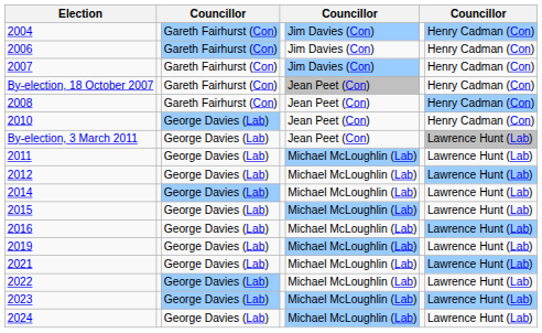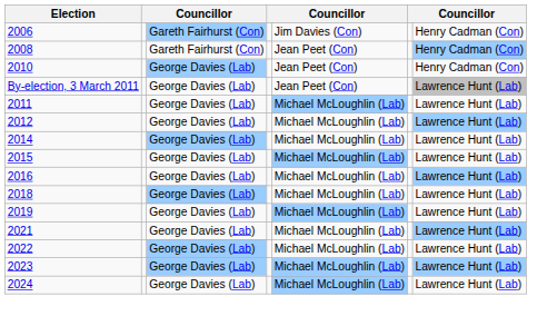- row: 2004 | Gareth Fairhurst (Con) | Jim Davies (Con) | Henry Cadman (Con)
- row: 2007 | Gareth Fairhurst (Con) | Jim Davies (Con) | Henry Cadman (Con)
- row: By-election, 18 October 2007 | Gareth Fairhurst (Con) | Jean Peet (Con) | Henry Cadman (Con)
+ row: 2018 | George Davies (Lab) | Michael McLoughlin (Lab) | Lawrence Hunt (Lab)
